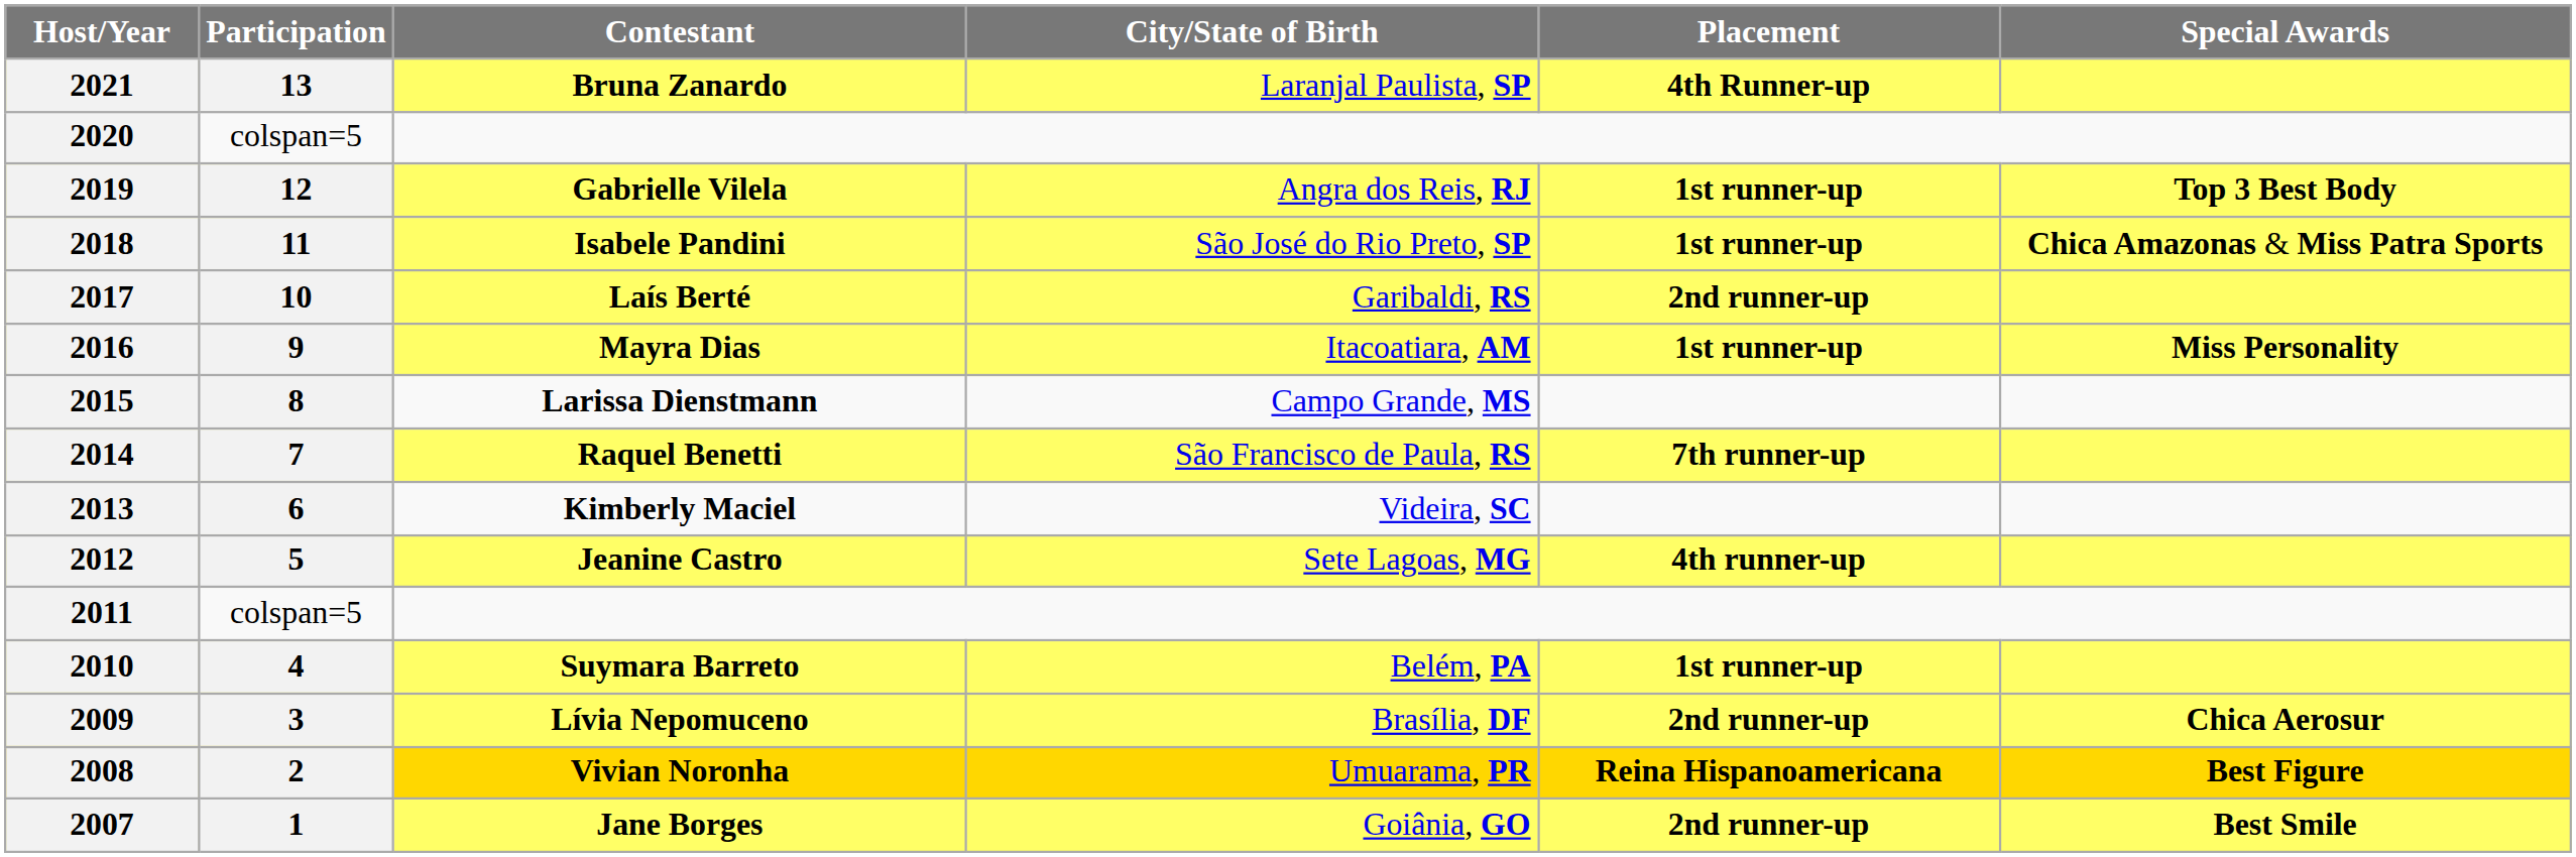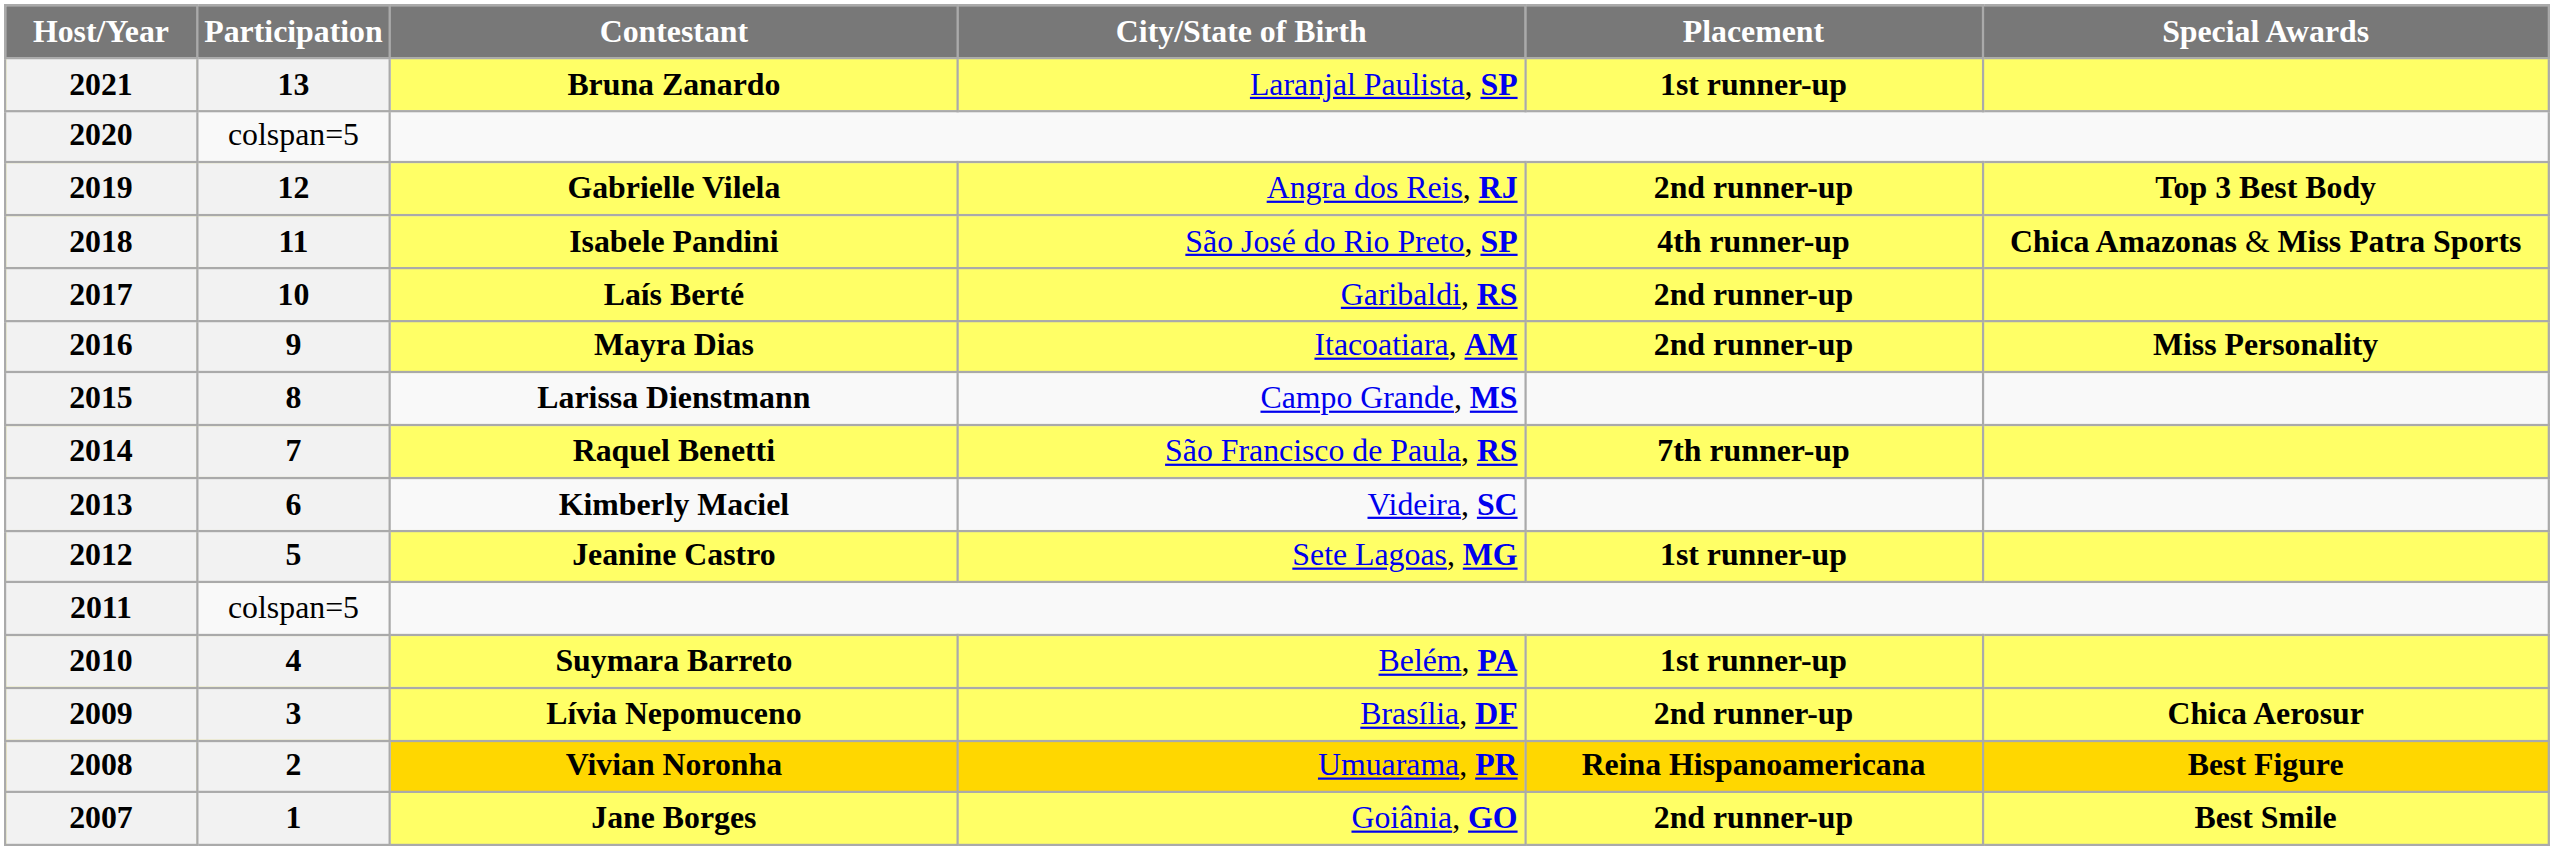2021 | Placement: 4th Runner-up -> 1st runner-up
2019 | Placement: 1st runner-up -> 2nd runner-up
2018 | Placement: 1st runner-up -> 4th runner-up
2016 | Placement: 1st runner-up -> 2nd runner-up
2012 | Placement: 4th runner-up -> 1st runner-up
